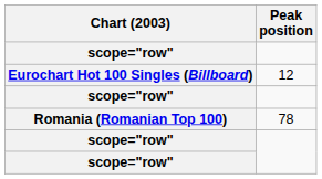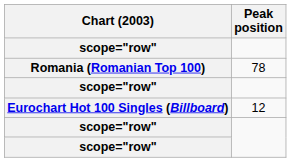rows swapped: Eurochart Hot 100 Singles (Billboard) <-> Romania (Romanian Top 100)
